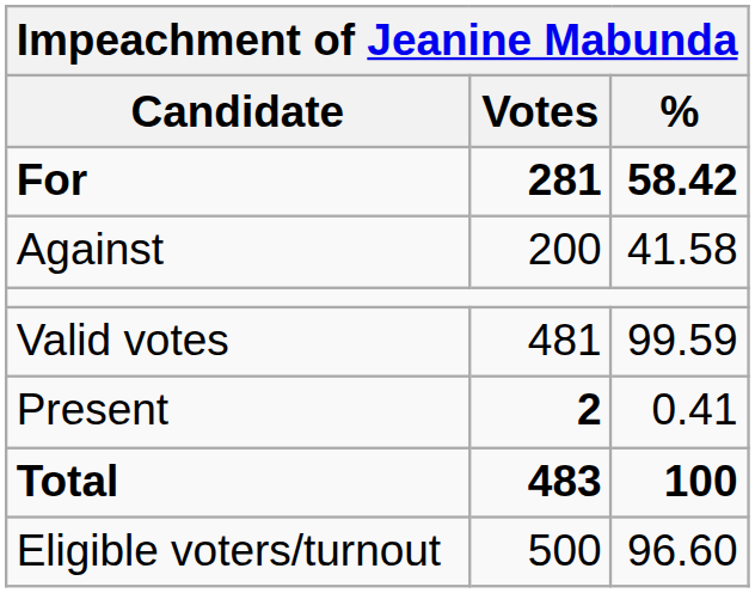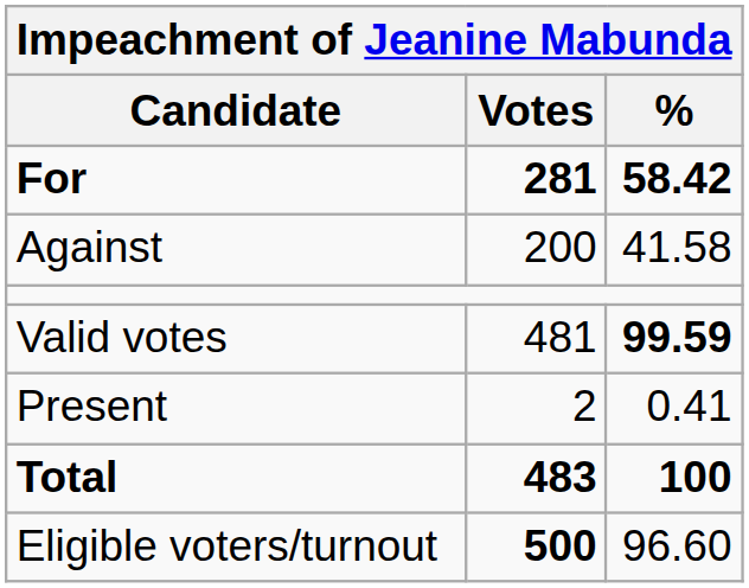Valid votes | Impeachment of Jeanine Mabunda / %: normal -> bold
Present | Impeachment of Jeanine Mabunda / Votes: bold -> normal
Eligible voters/turnout | Impeachment of Jeanine Mabunda / Votes: normal -> bold
